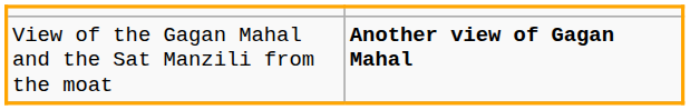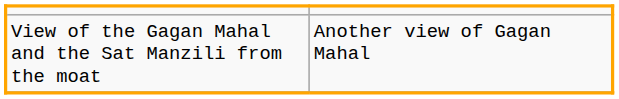View of the Gagan Mahal and the Sat Manzili from the moat | column 2: bold -> normal
